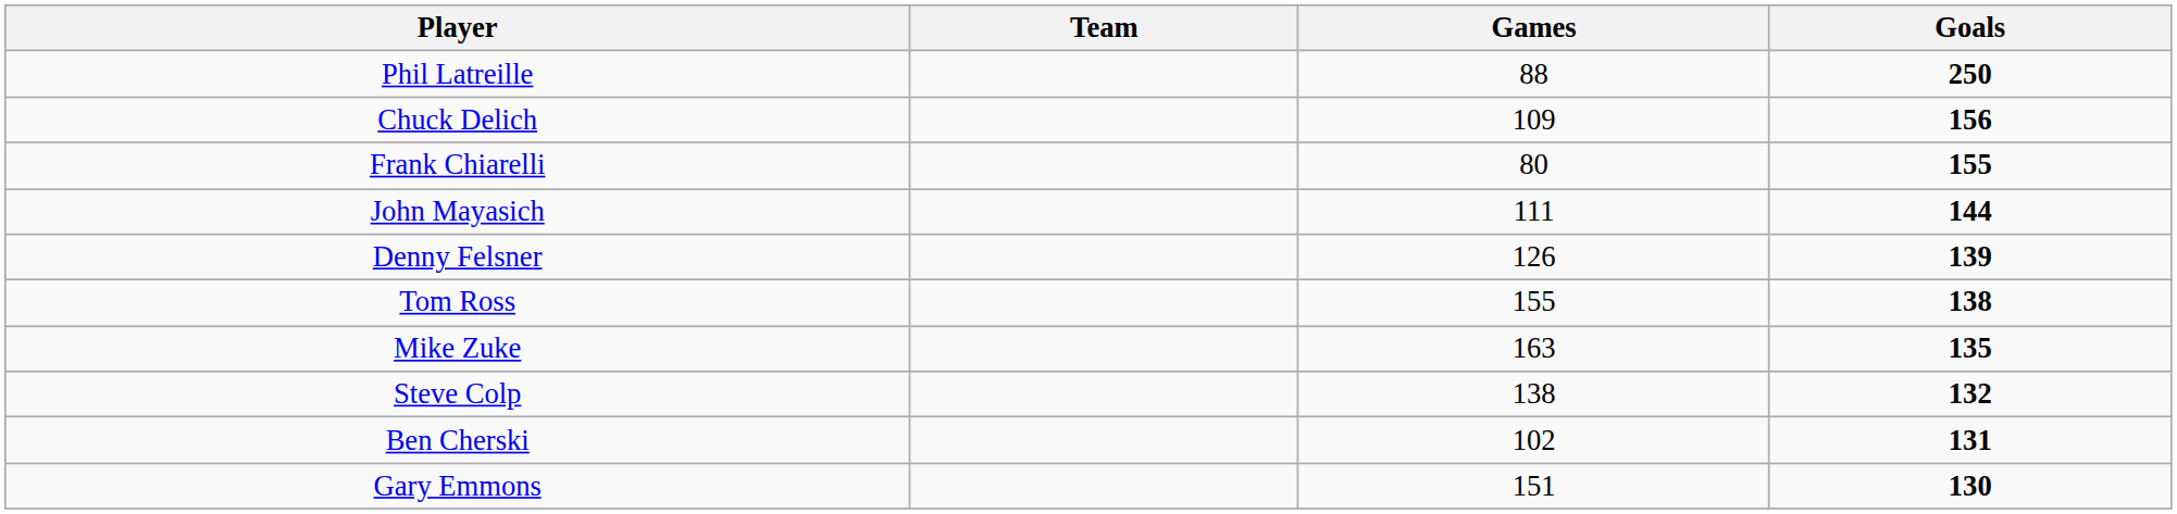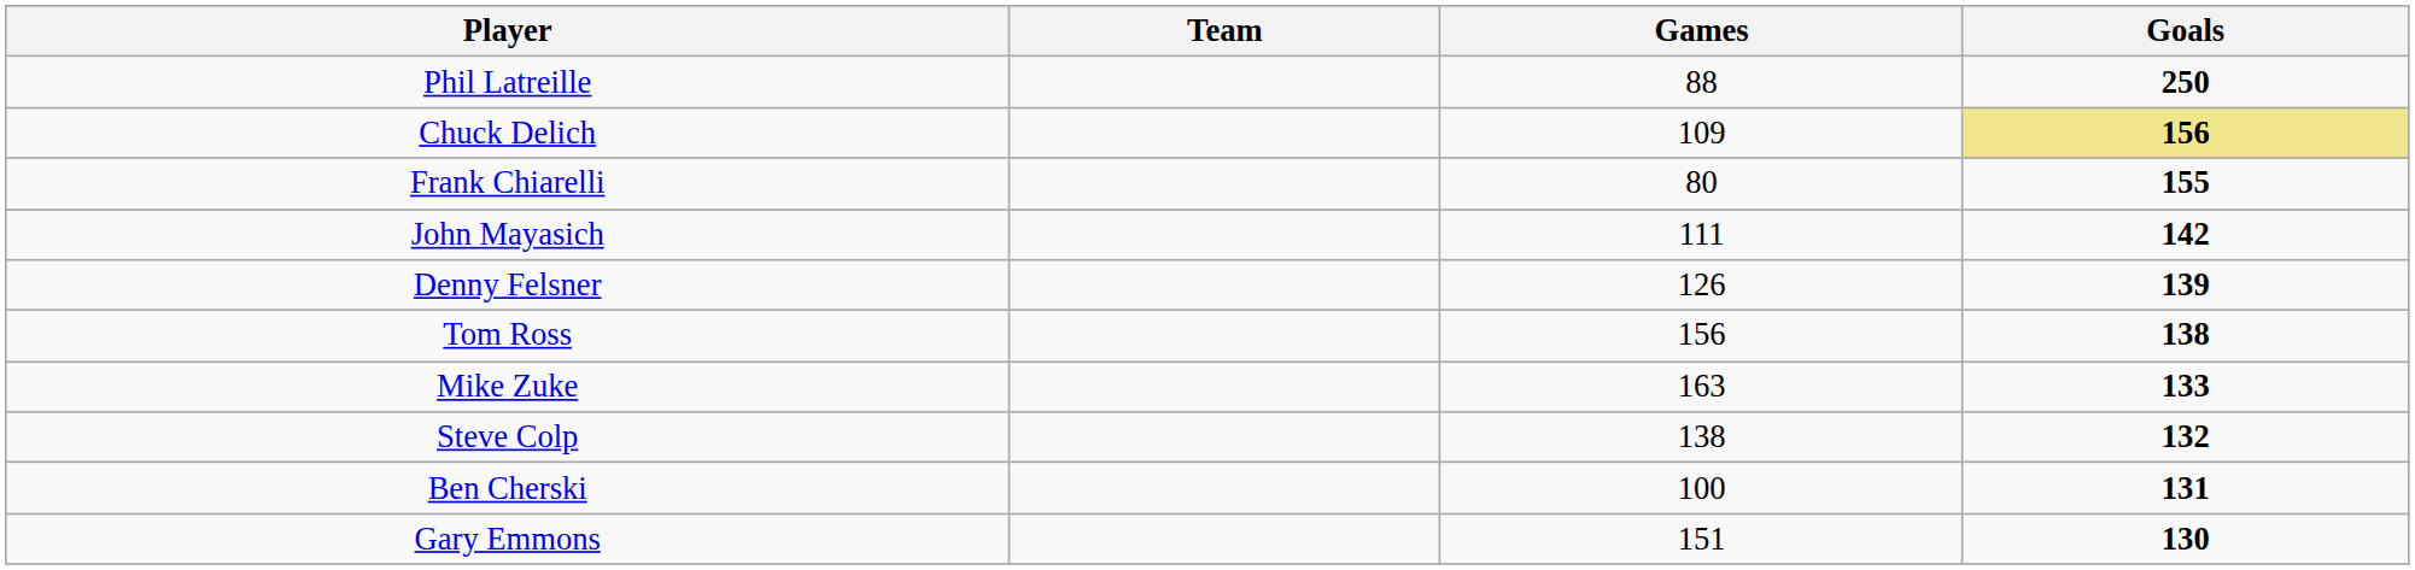Chuck Delich | Goals: no background -> khaki background
John Mayasich | Goals: 144 -> 142
Tom Ross | Games: 155 -> 156
Mike Zuke | Goals: 135 -> 133
Ben Cherski | Games: 102 -> 100
